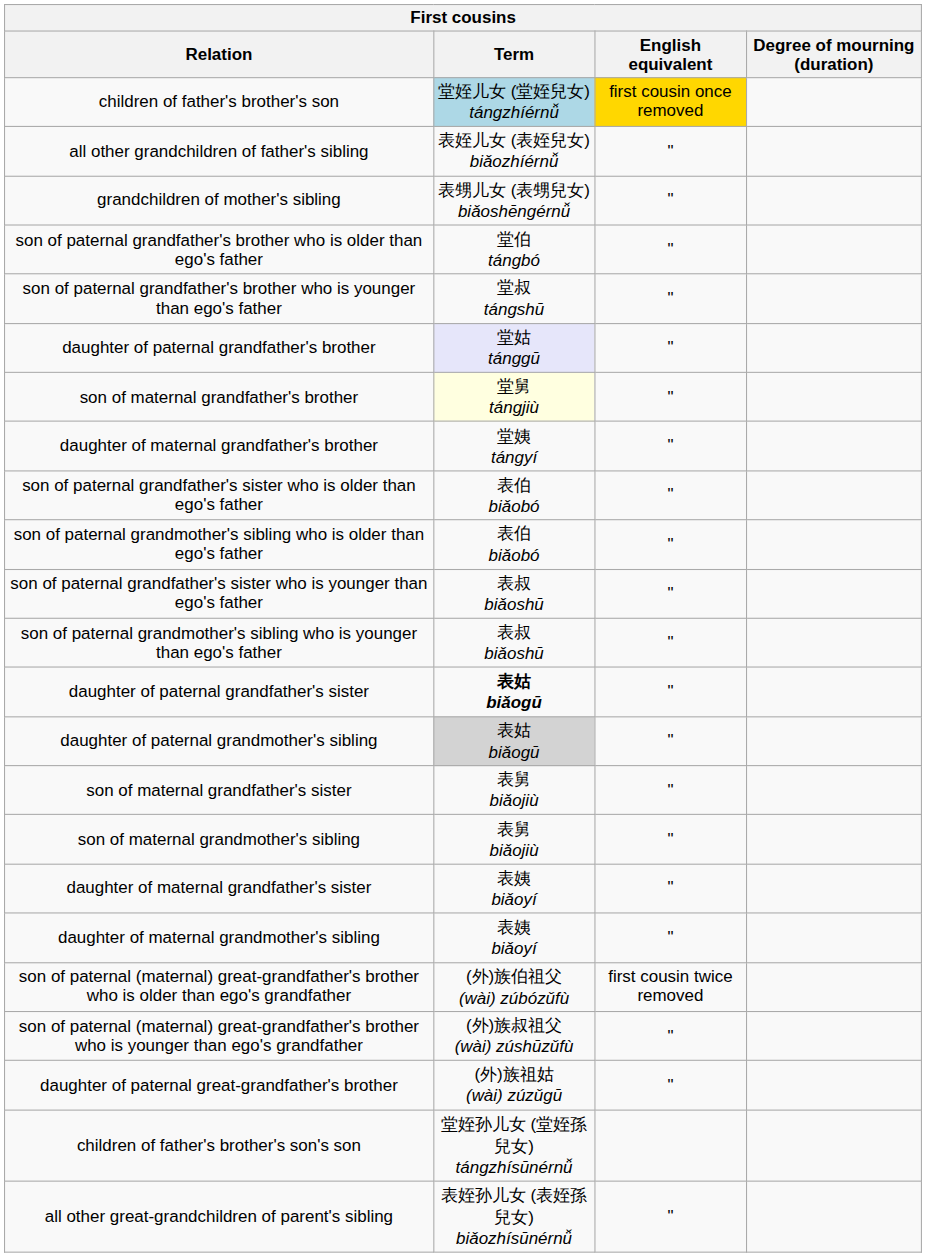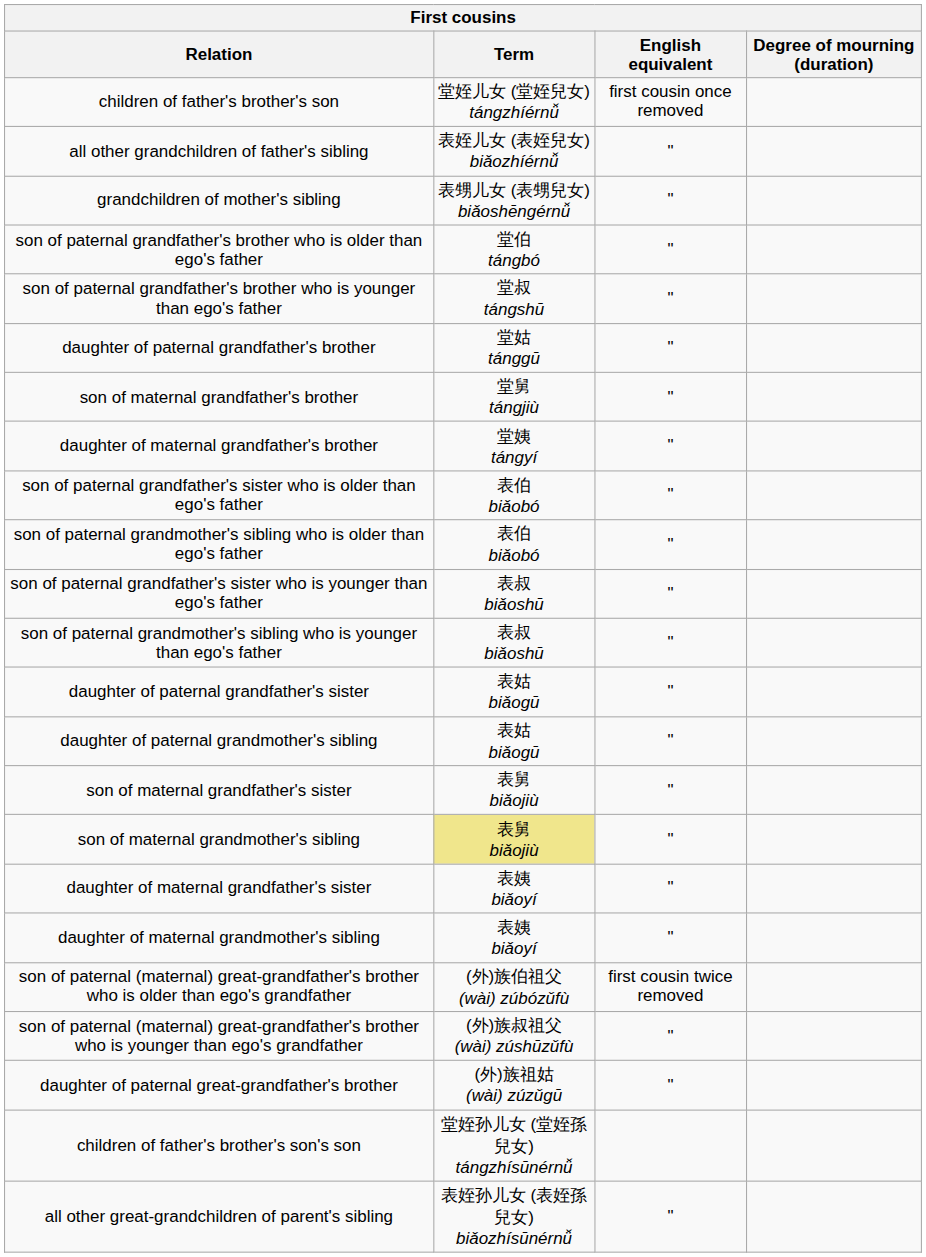children of father's brother's son | Term: lightblue background -> no background
children of father's brother's son | English equivalent: gold background -> no background
daughter of paternal grandfather's brother | Term: lavender background -> no background
son of maternal grandfather's brother | Term: lightyellow background -> no background
daughter of paternal grandfather's sister | Term: bold -> normal
daughter of paternal grandmother's sibling | Term: lightgrey background -> no background
son of maternal grandmother's sibling | Term: no background -> khaki background
